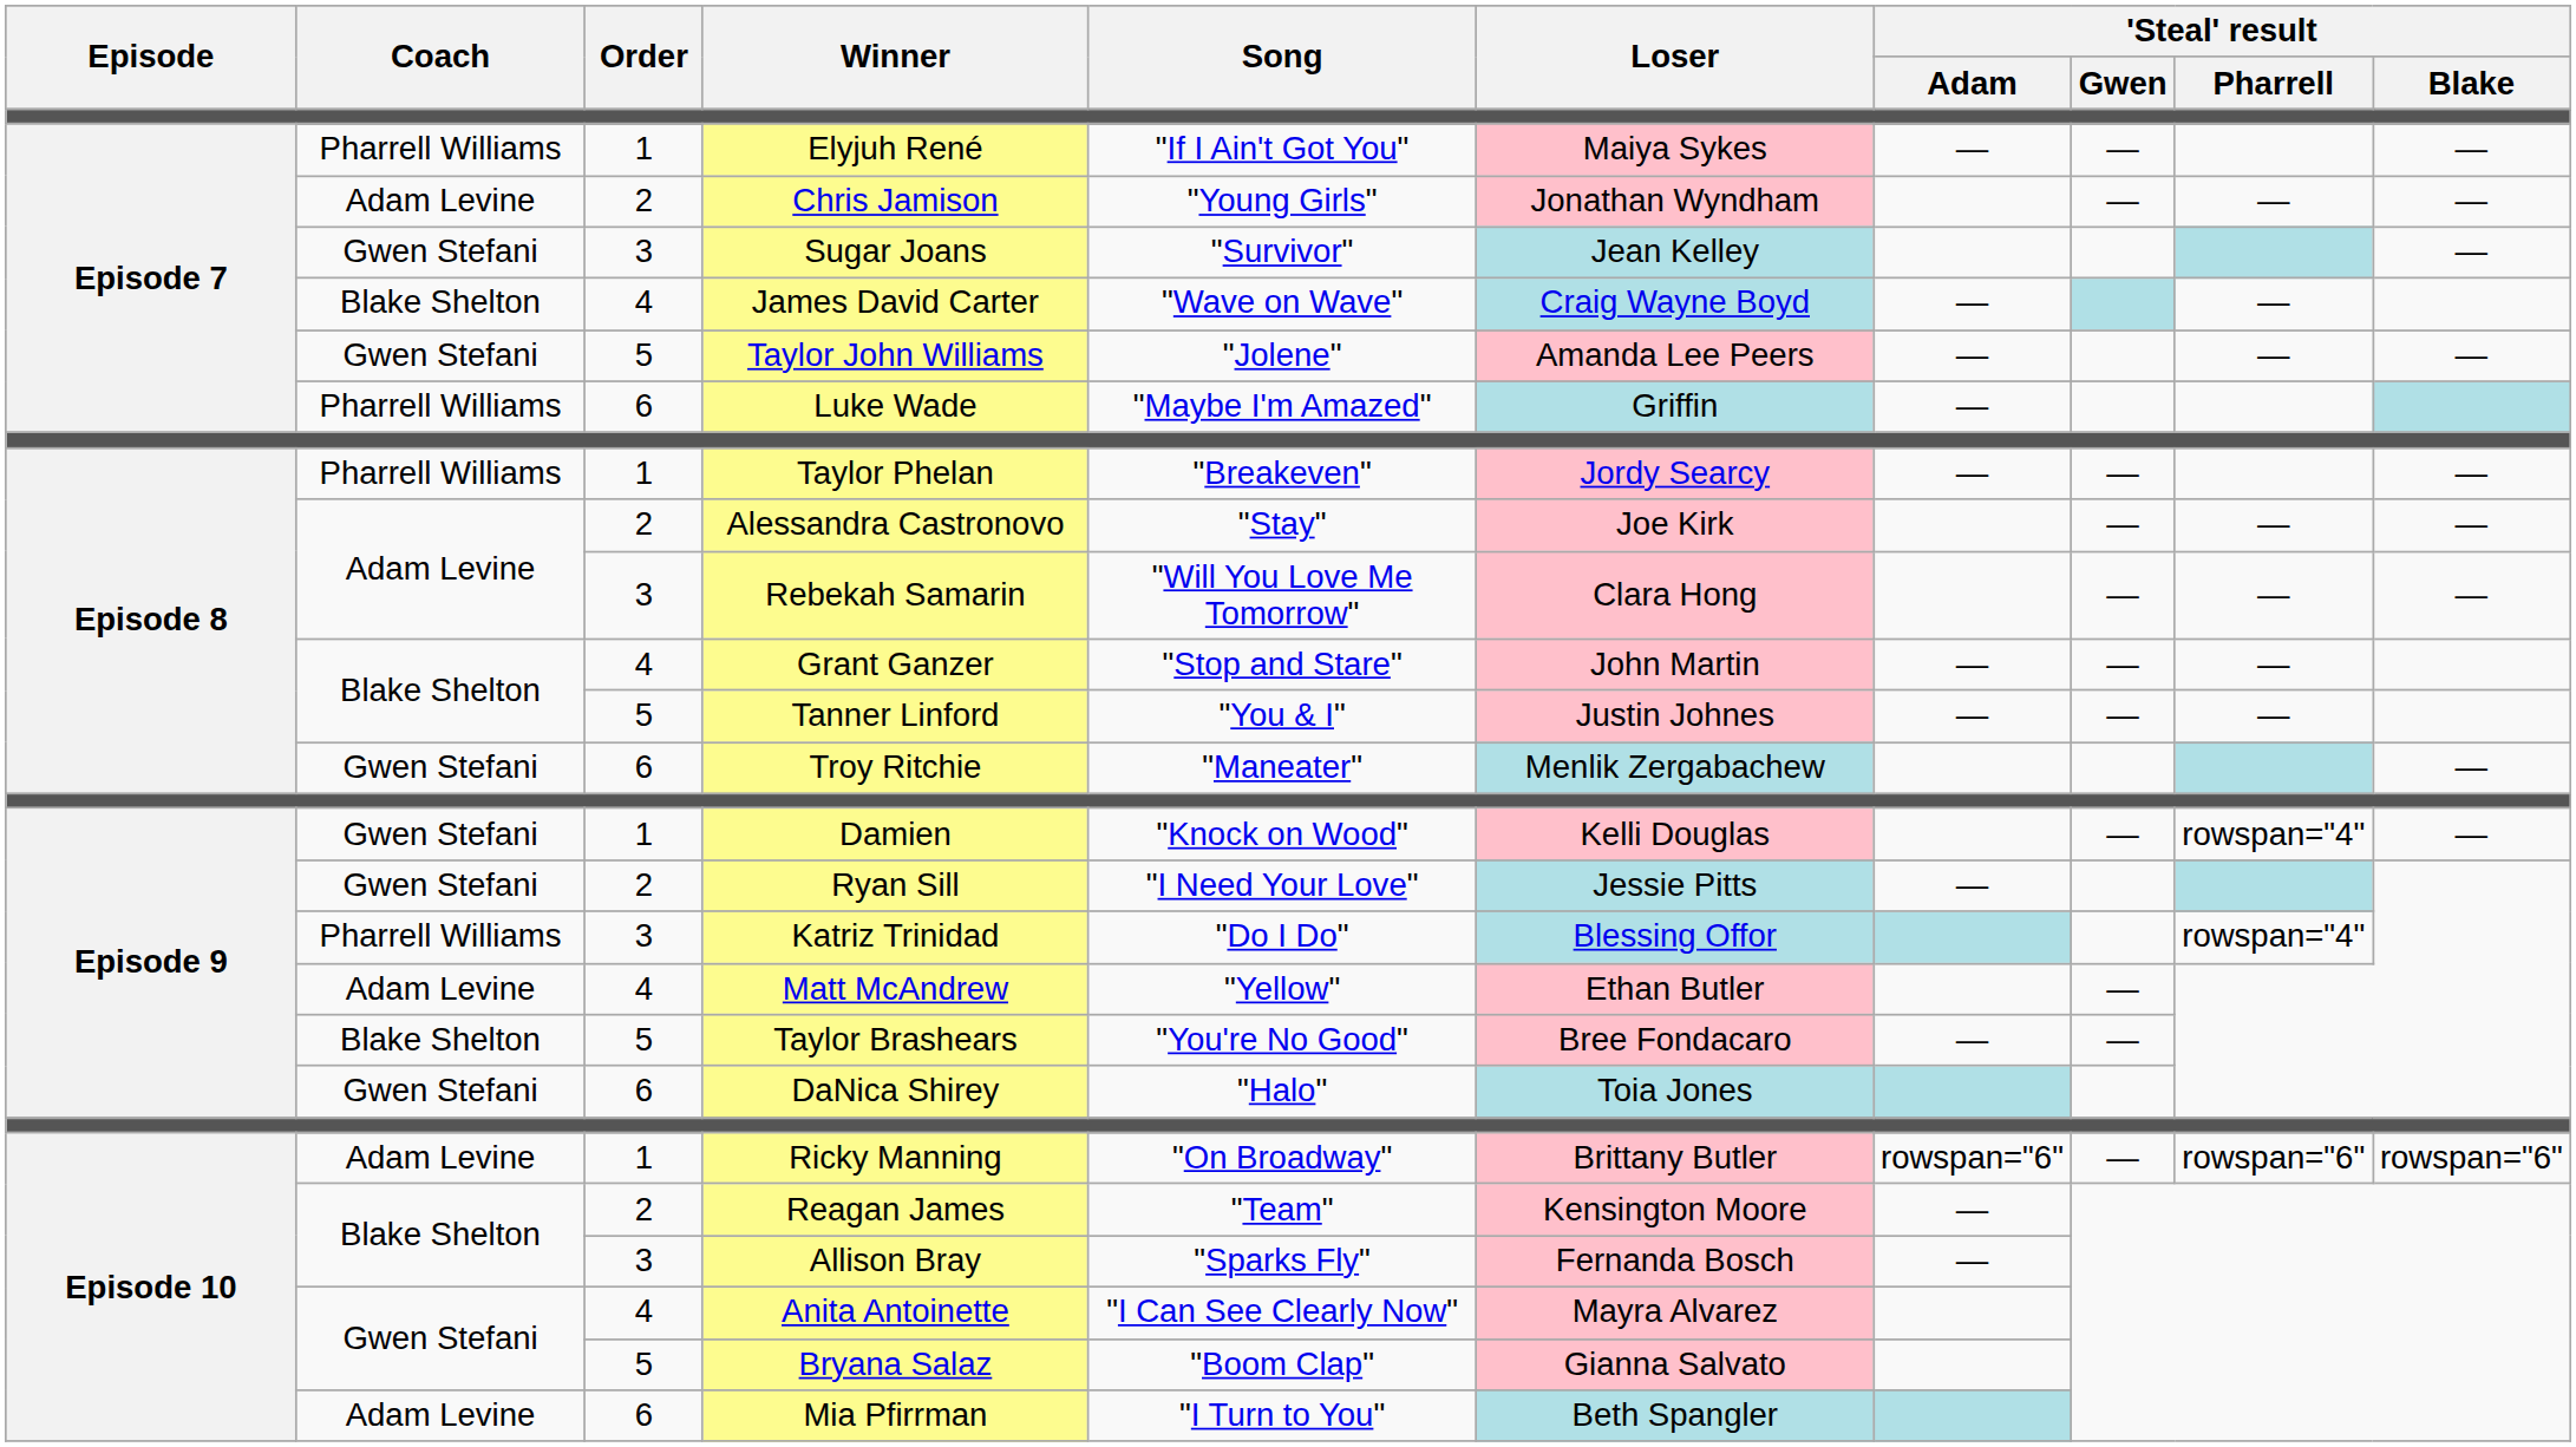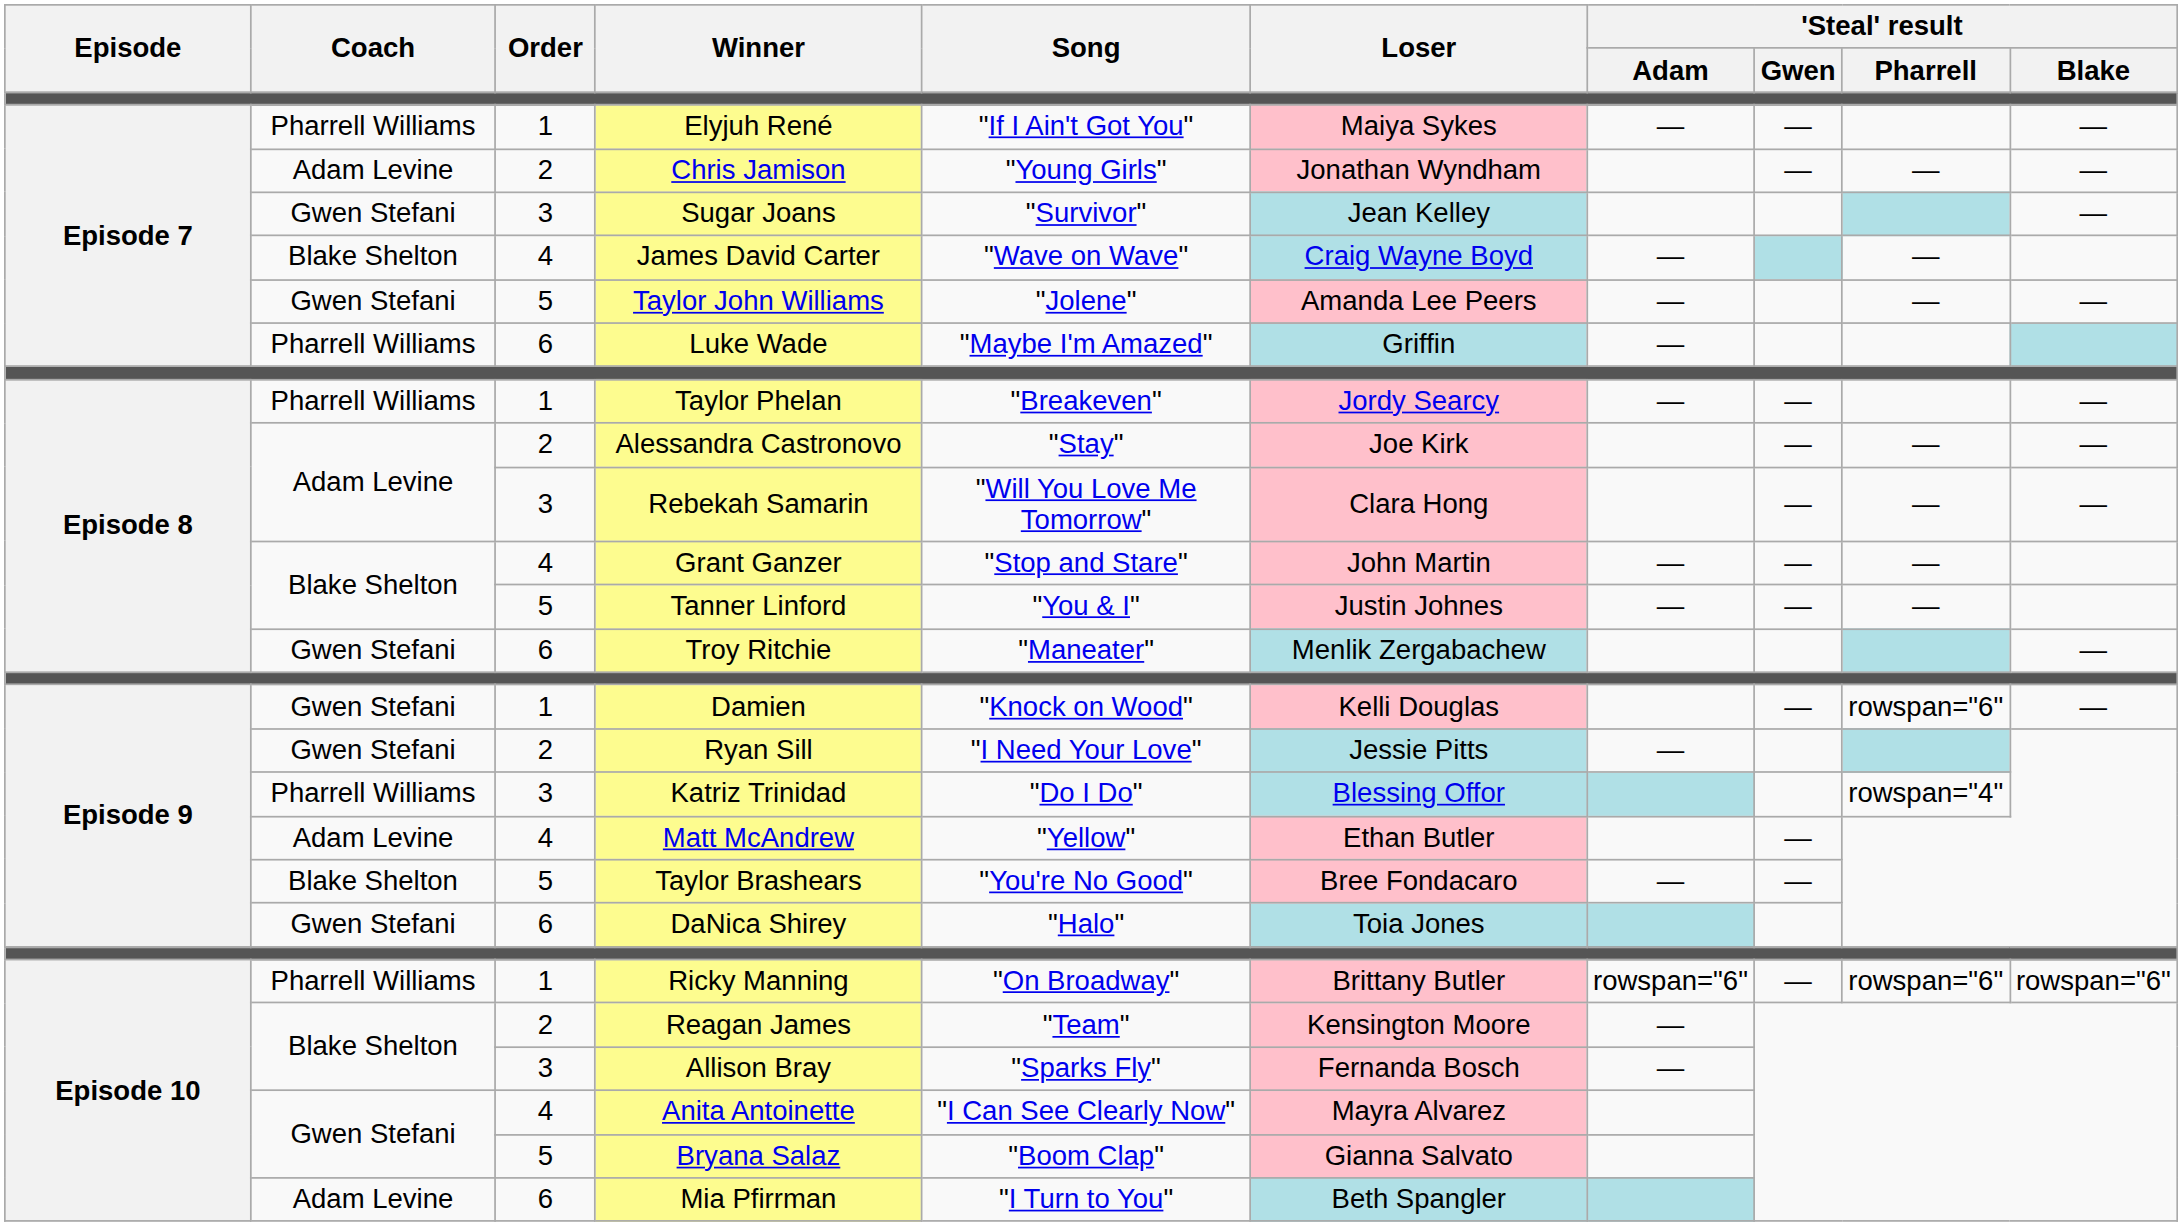Damien | 'Steal' result / Pharrell: rowspan="4" -> rowspan="6"
Ricky Manning | Coach: Adam Levine -> Pharrell Williams
